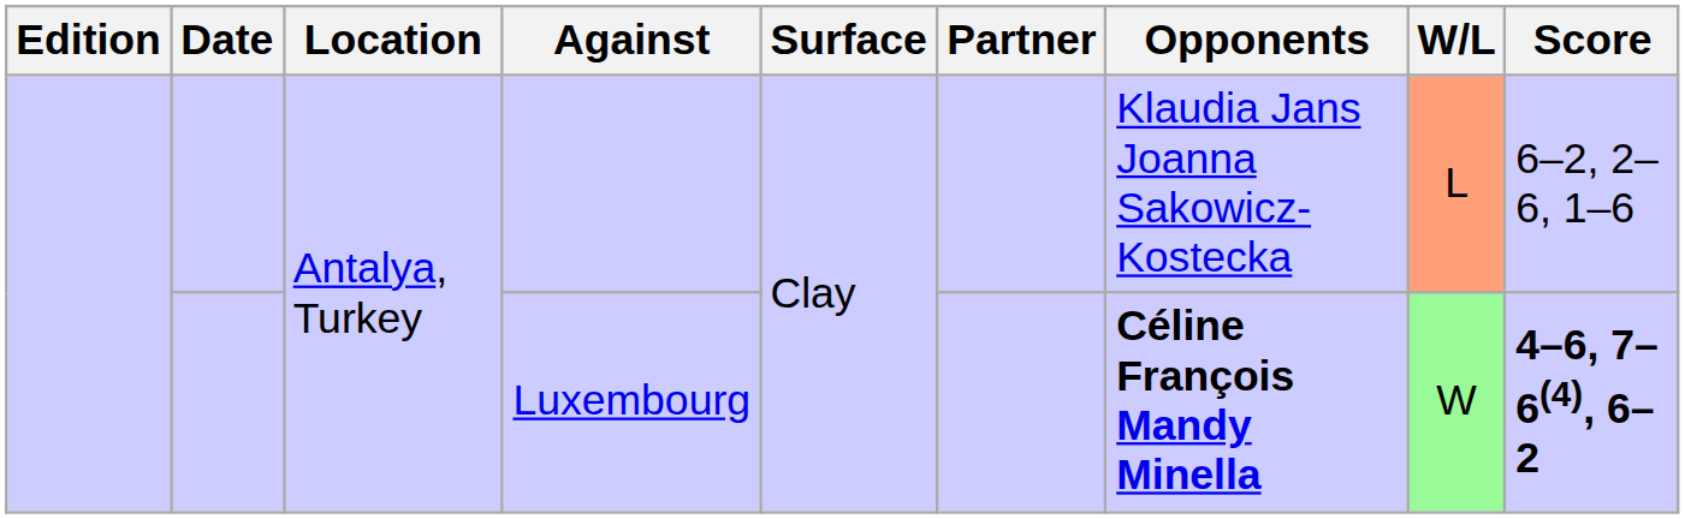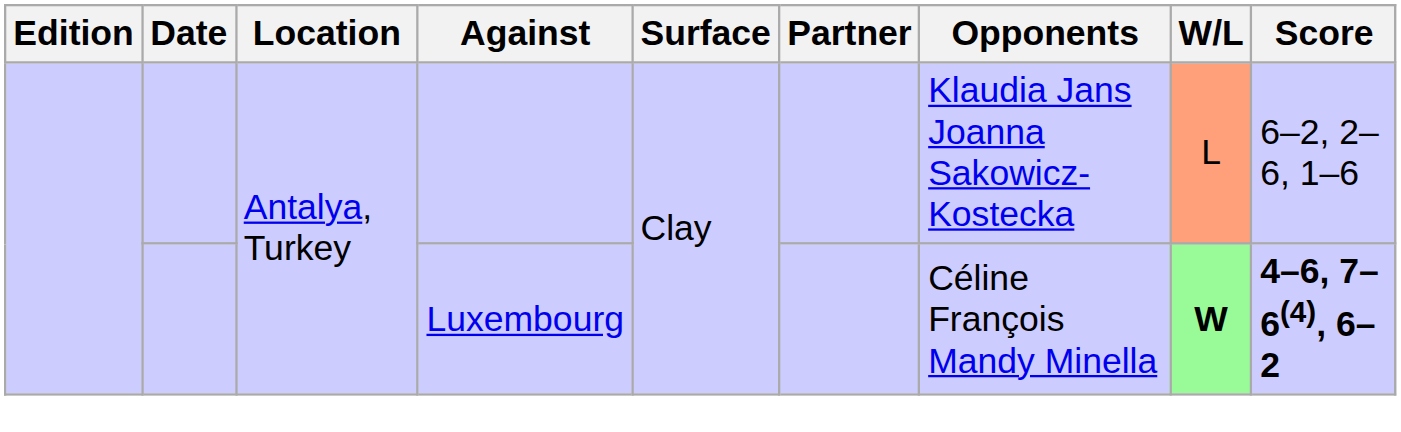Luxembourg | Opponents: bold -> normal
Luxembourg | W/L: normal -> bold
